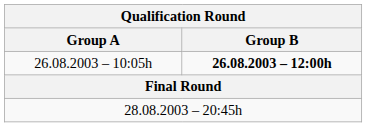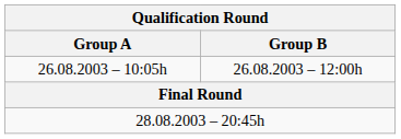26.08.2003 – 10:05h | Group B: bold -> normal
